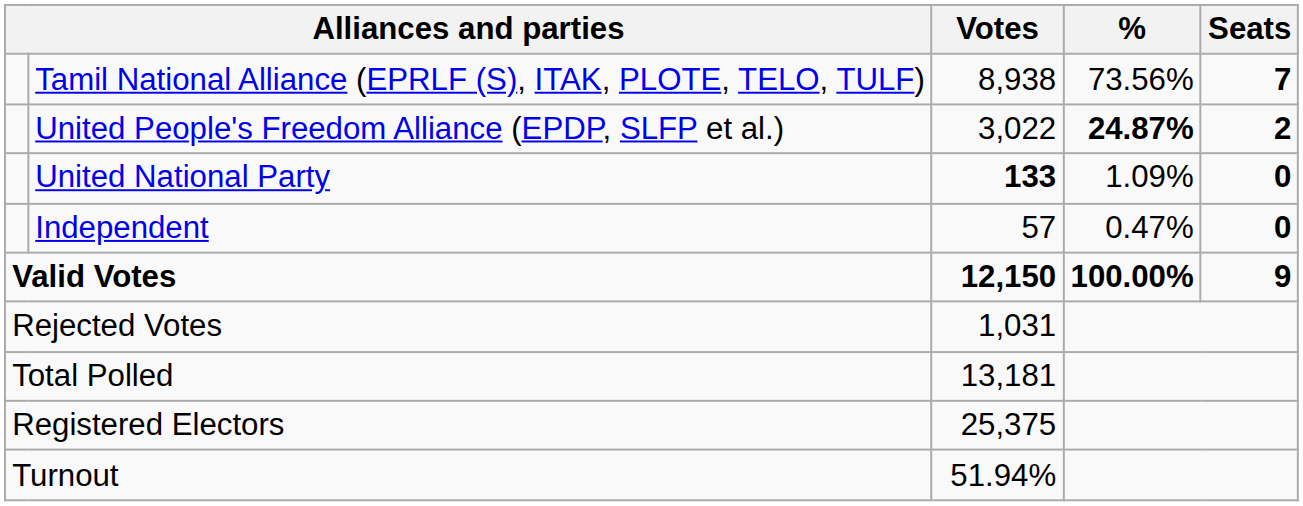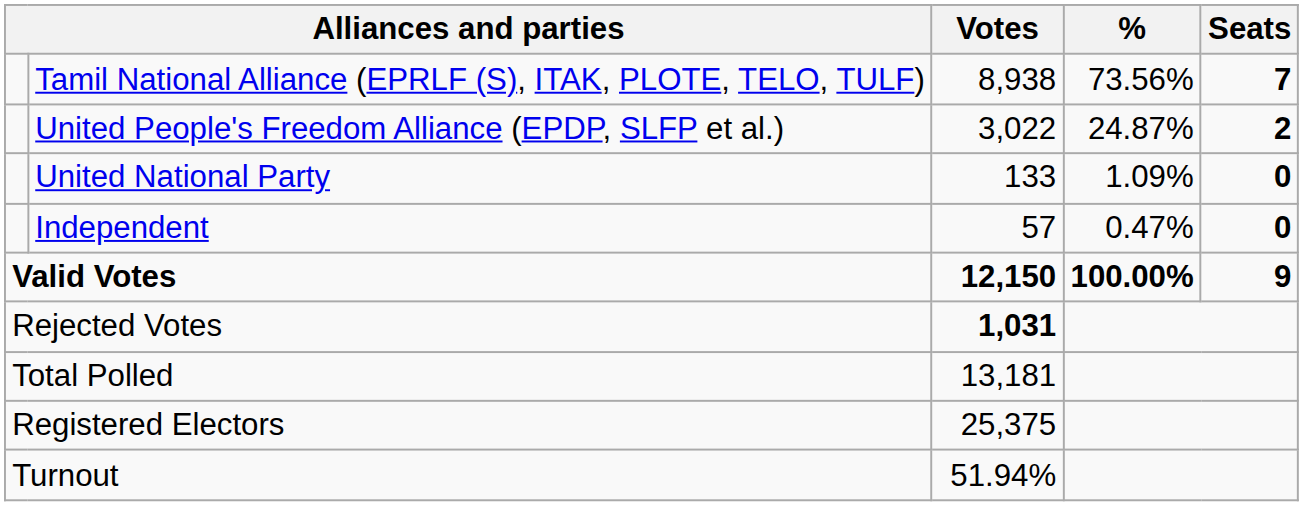United People's Freedom Alliance (EPDP, SLFP et al.) | %: bold -> normal
United National Party | Votes: bold -> normal
Rejected Votes | Votes: normal -> bold
